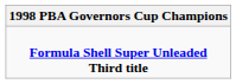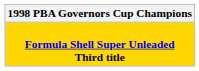row 2 | column 1: no background -> gold background
